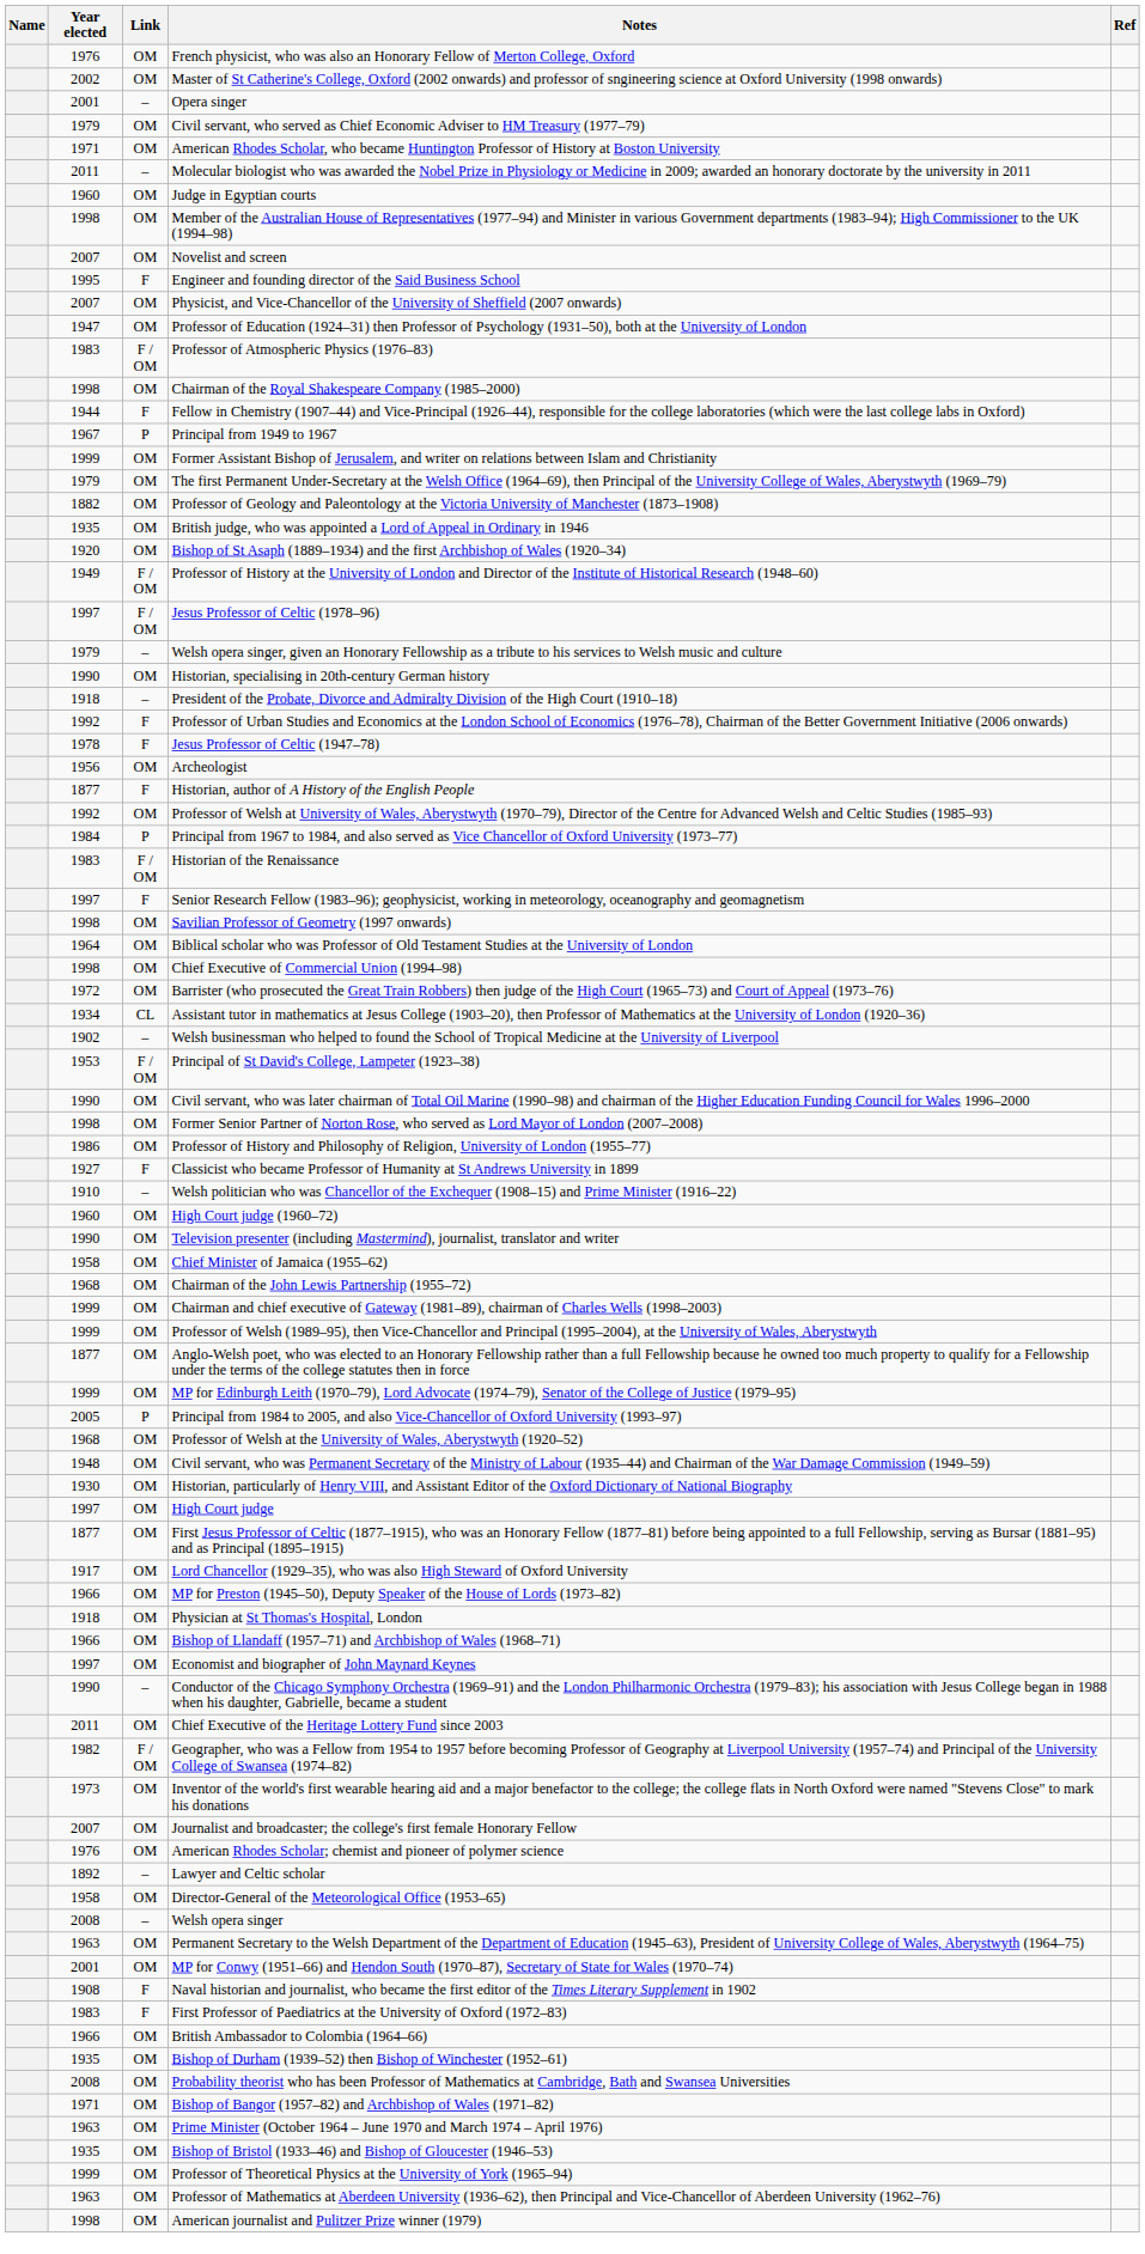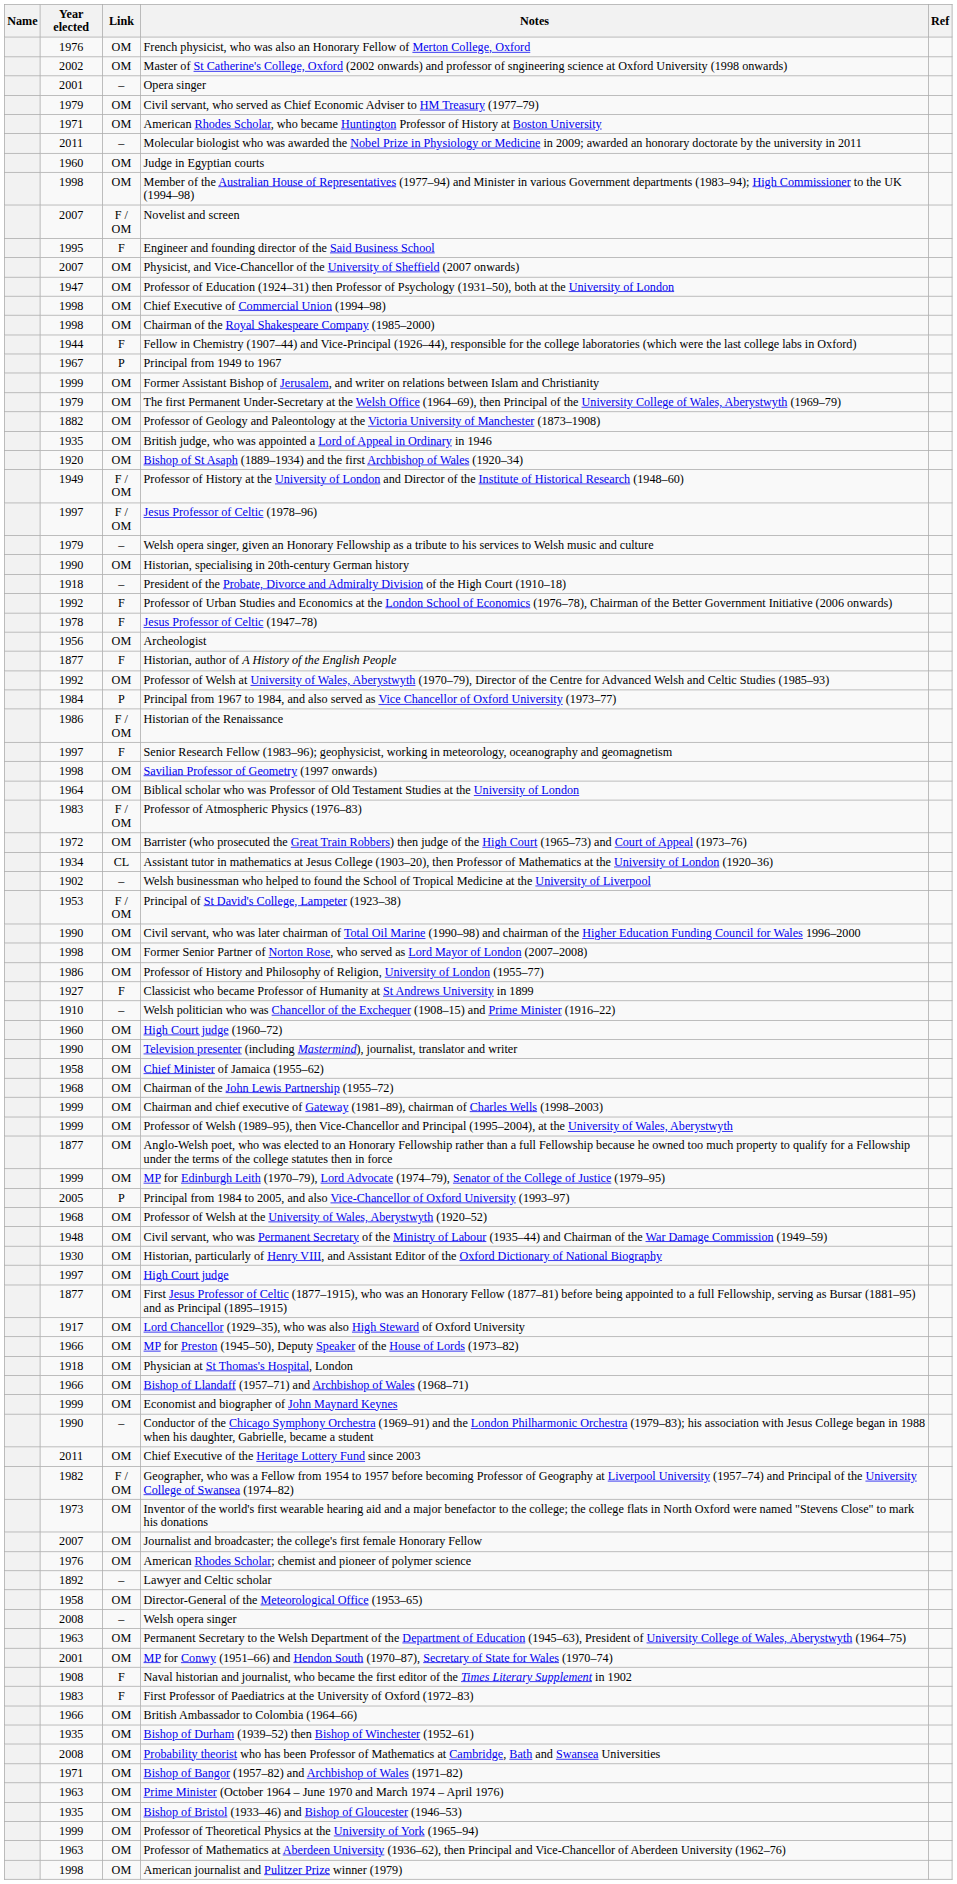Novelist and screen | Link: OM -> F / OM
rows swapped: Chief Executive of Commercial Union (1994–98) <-> Professor of Atmospheric Physics (1976–83)
Historian of the Renaissance | Year elected: 1983 -> 1986
Economist and biographer of John Maynard Keynes | Year elected: 1997 -> 1999
